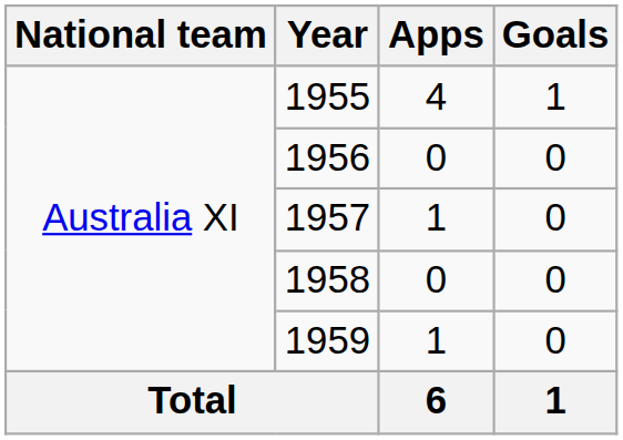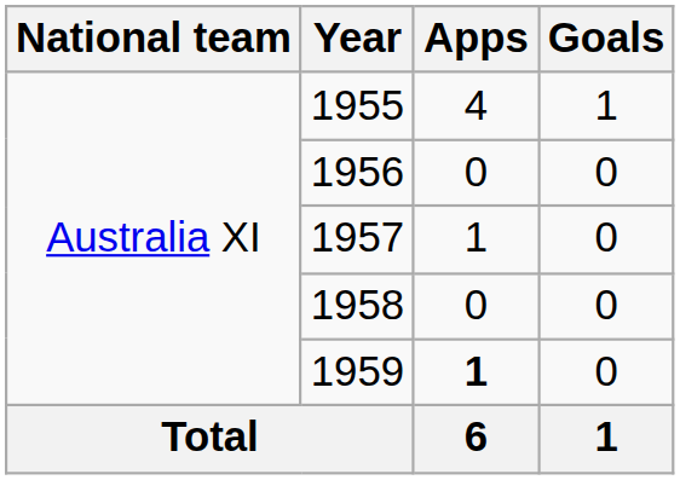1959 | Apps: normal -> bold
